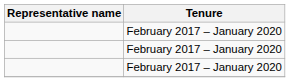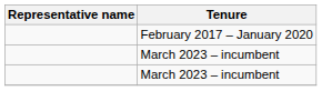row 3 | Tenure: February 2017 – January 2020 -> March 2023 – incumbent
row 4 | Tenure: February 2017 – January 2020 -> March 2023 – incumbent
